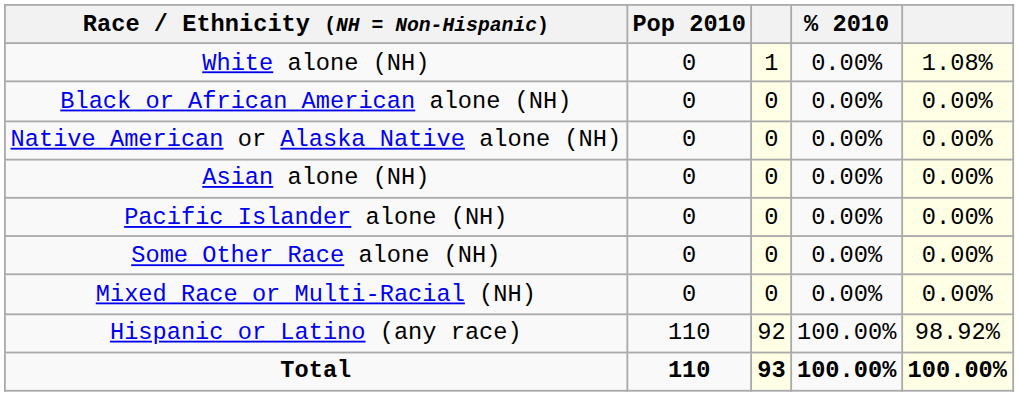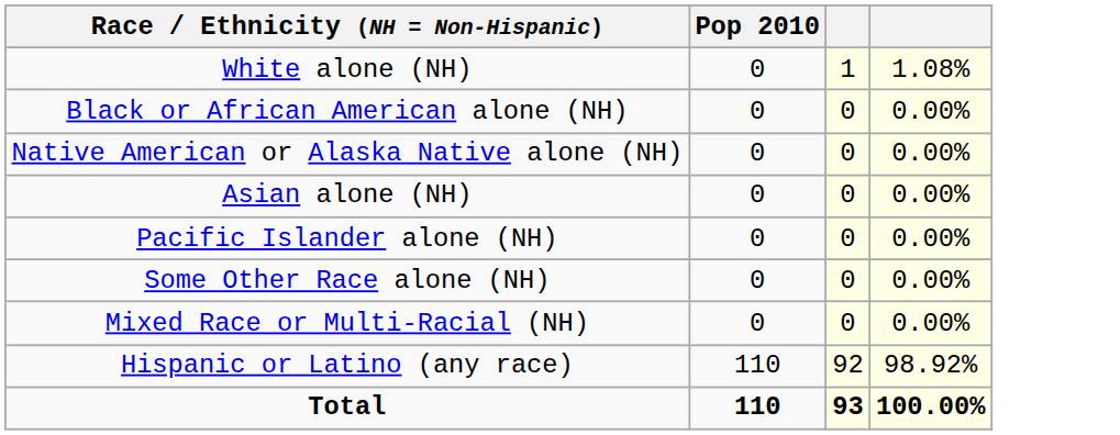- column: % 2010 | 0.00% | 0.00% | 0.00% | 0.00% | 0.00% | 0.00% | 0.00% | 100.00% | 100.00%
